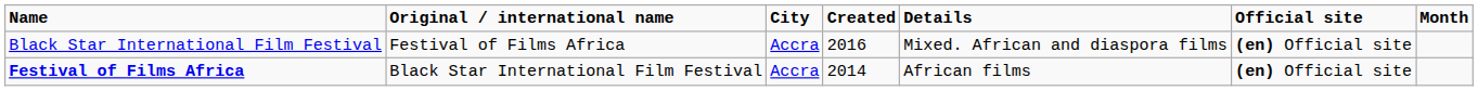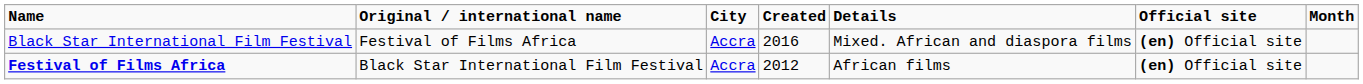row 3 | Created: 2014 -> 2012
